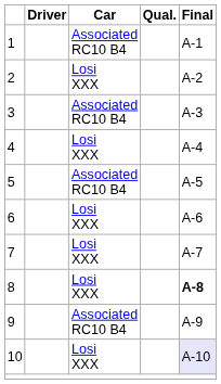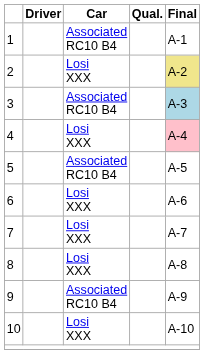2 | Final: no background -> khaki background
3 | Final: no background -> lightblue background
4 | Final: no background -> pink background
8 | Final: bold -> normal
10 | Final: lavender background -> no background
